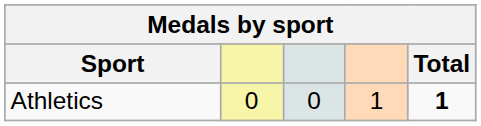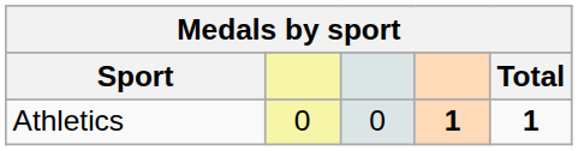Athletics | column 4: normal -> bold
